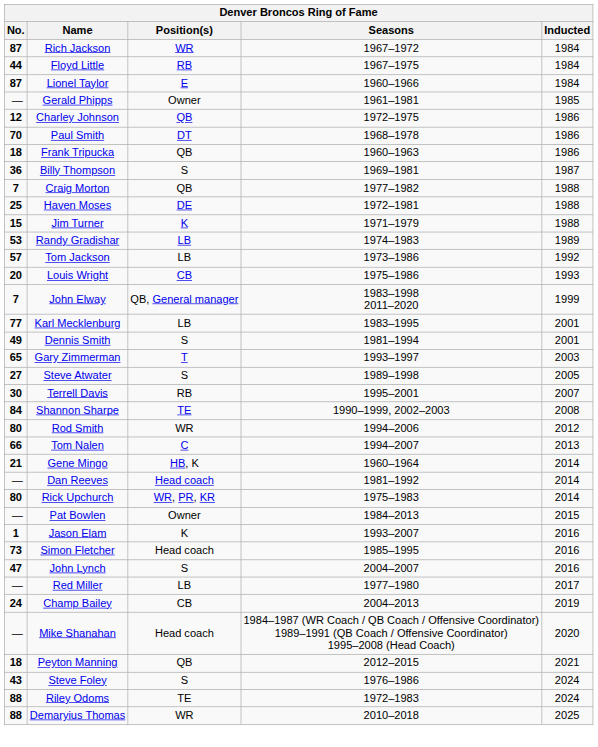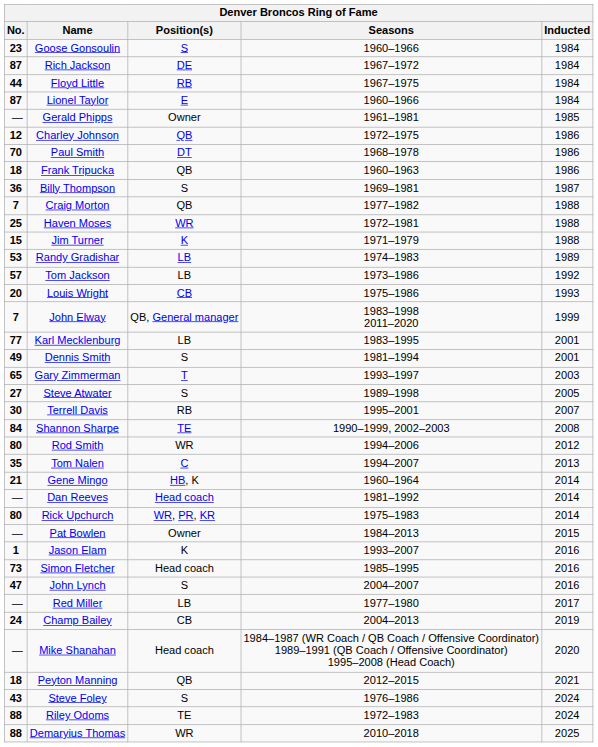+ row: 23 | Goose Gonsoulin | S | 1960–1966 | 1984
Rich Jackson | Position(s): WR -> DE
Haven Moses | Position(s): DE -> WR
Tom Nalen | No.: 66 -> 35
